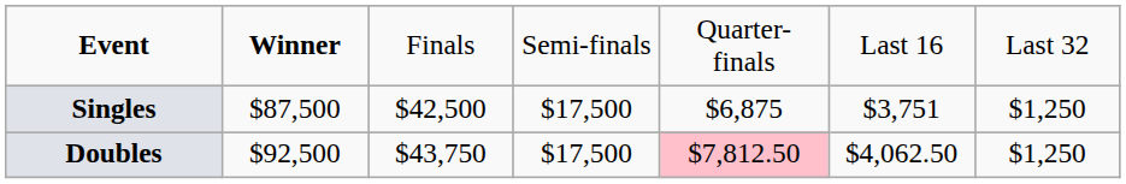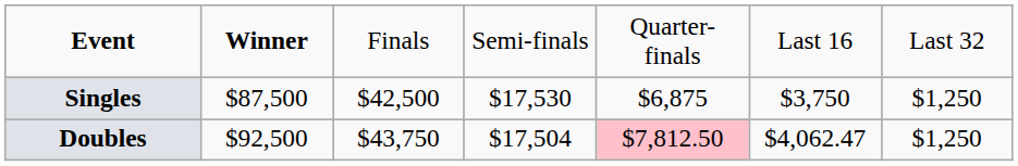Singles | column 4: $17,500 -> $17,530
Singles | column 6: $3,751 -> $3,750
Doubles | column 4: $17,500 -> $17,504
Doubles | column 6: $4,062.50 -> $4,062.47
